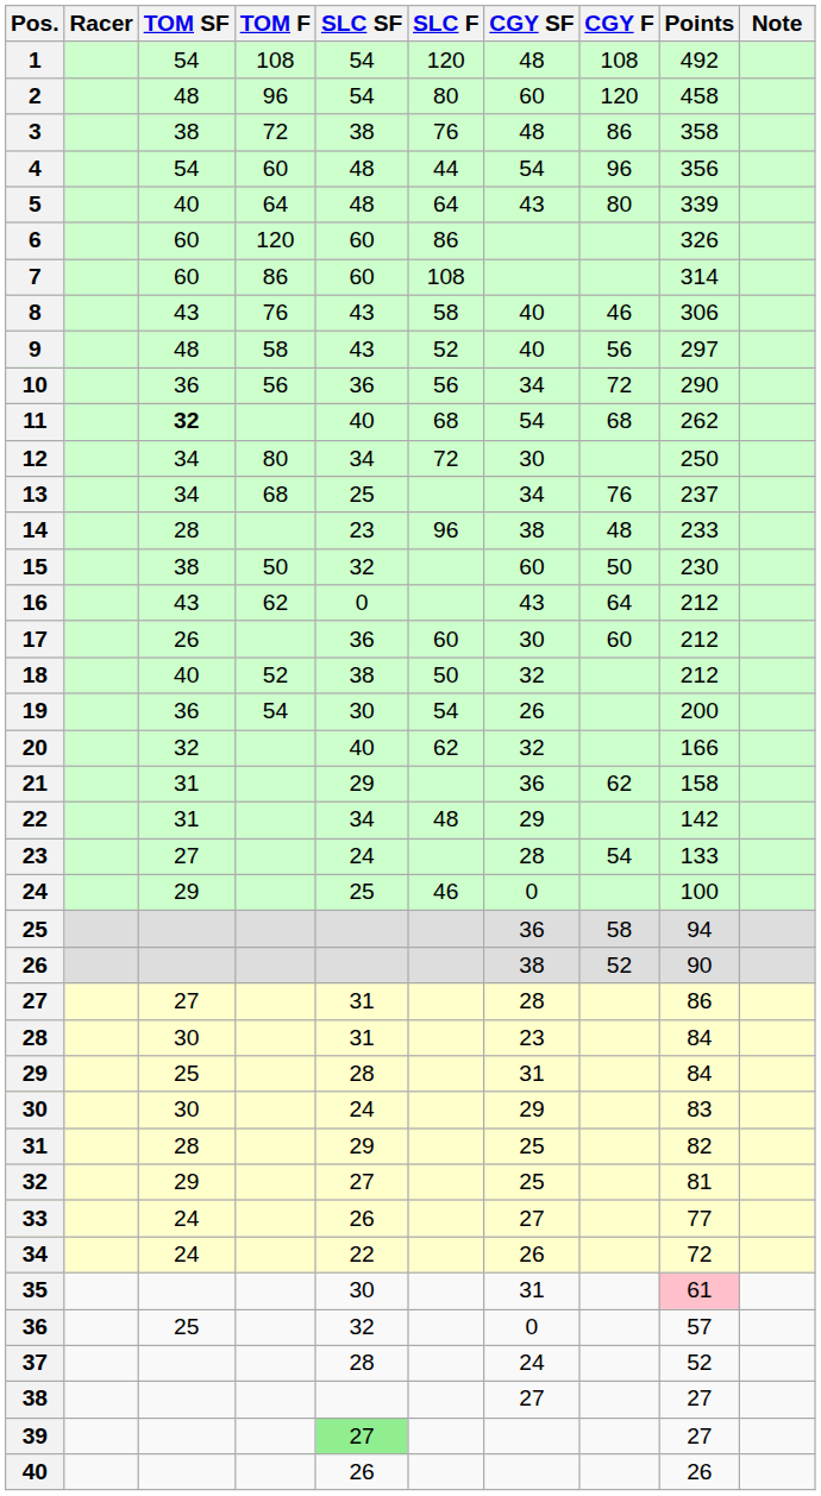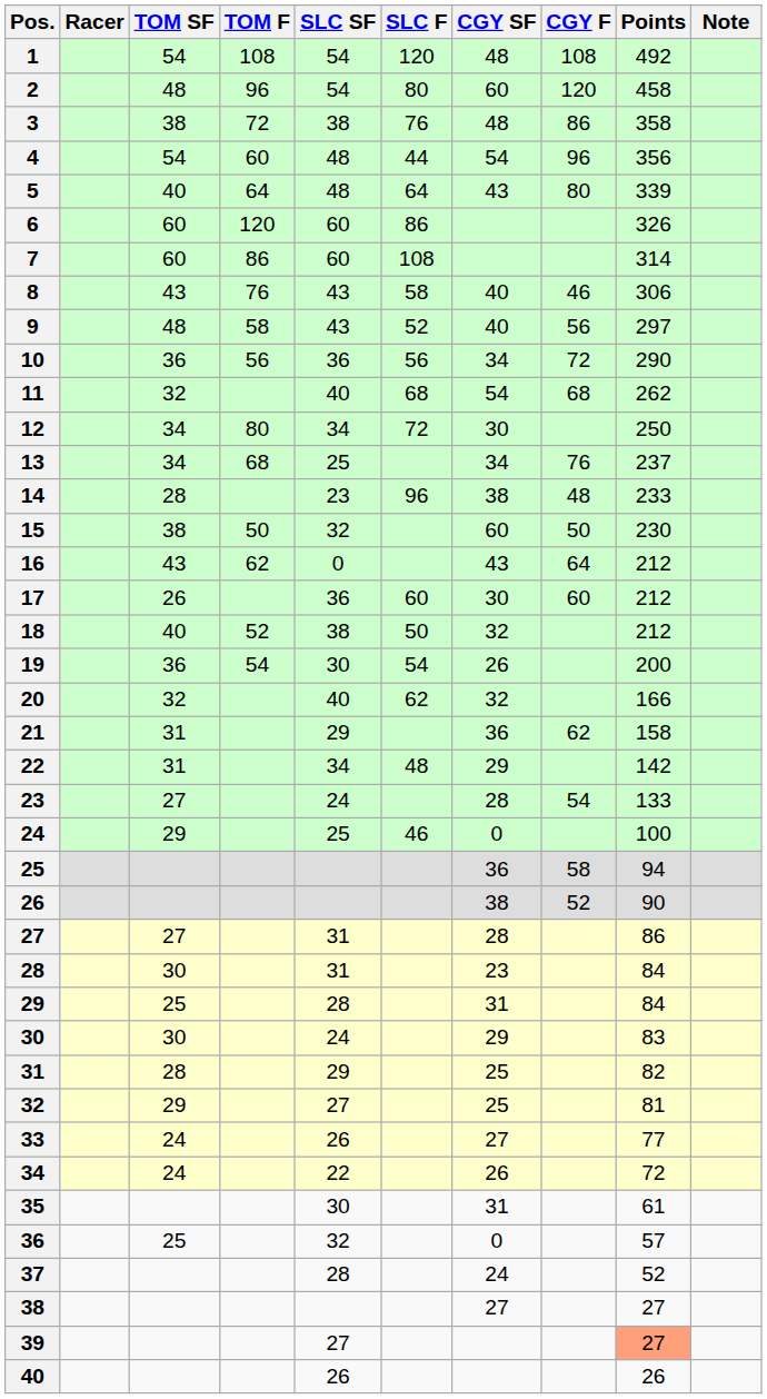11 | TOM SF: bold -> normal
35 | Points: pink background -> no background
39 | SLC SF: lightgreen background -> no background
39 | Points: no background -> lightsalmon background
